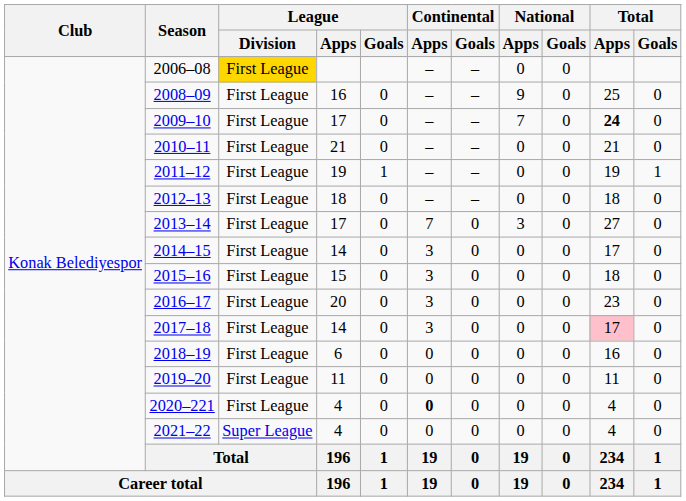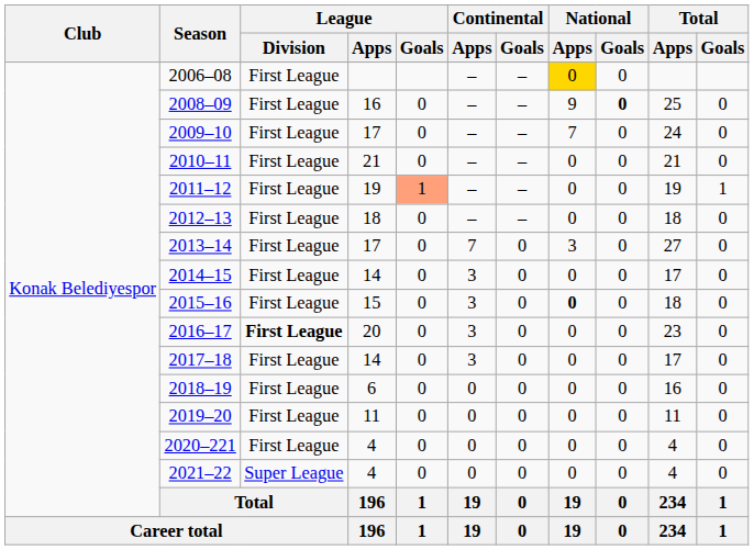2006–08 | League / Division: gold background -> no background
2006–08 | National / Apps: no background -> gold background
2008–09 | National / Goals: normal -> bold
2009–10 | Total / Apps: bold -> normal
2011–12 | League / Goals: no background -> lightsalmon background
2015–16 | National / Apps: normal -> bold
2016–17 | League / Division: normal -> bold
2017–18 | Total / Apps: pink background -> no background
2020–221 | Continental / Apps: bold -> normal
